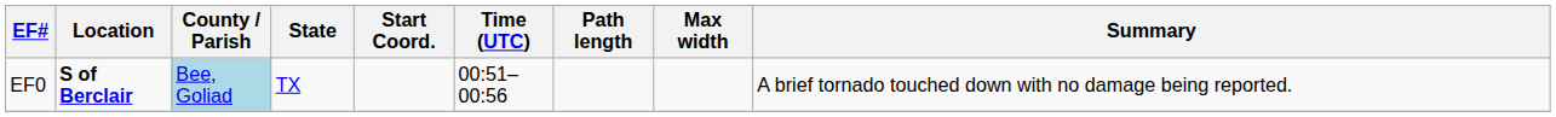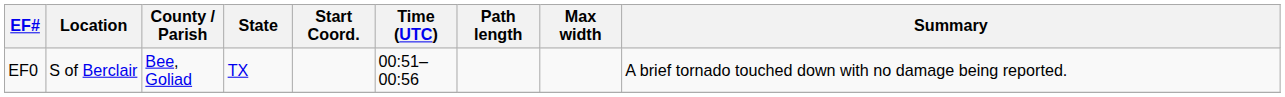EF0 | Location: bold -> normal
EF0 | County / Parish: lightblue background -> no background
